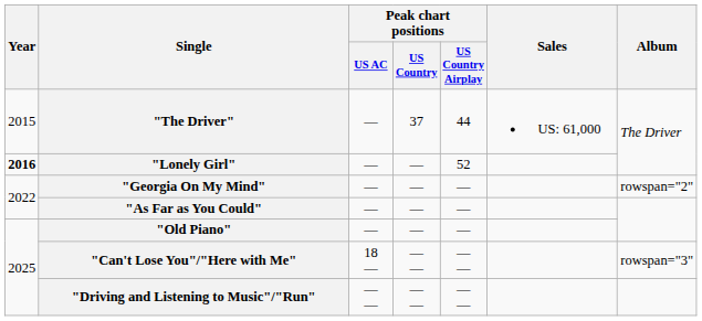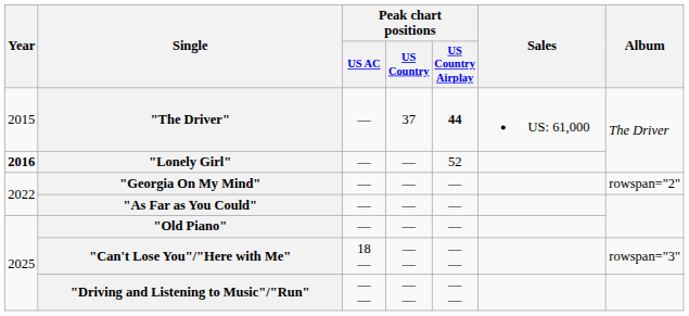"The Driver" | Peak chart positions / US Country Airplay: normal -> bold
